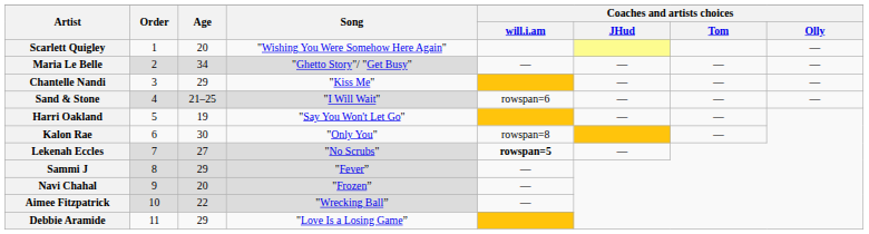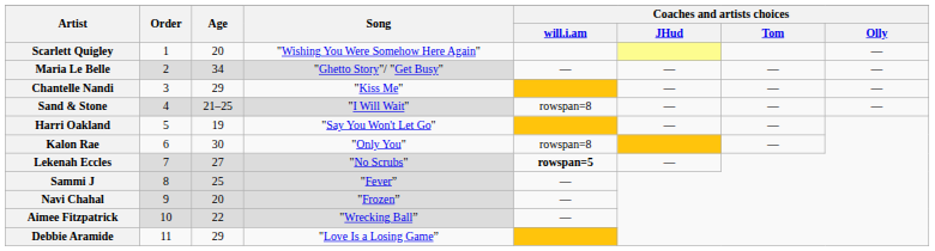Sand & Stone | Coaches and artists choices / will.i.am: rowspan=6 -> rowspan=8
Sammi J | Age: 29 -> 25
